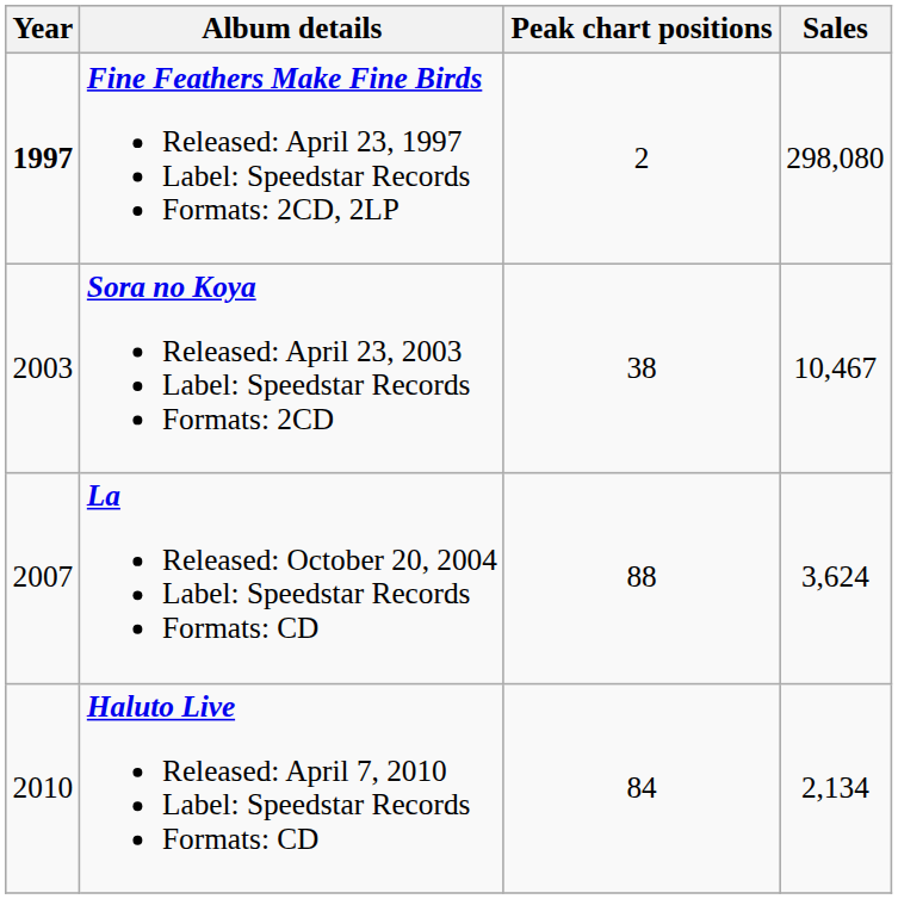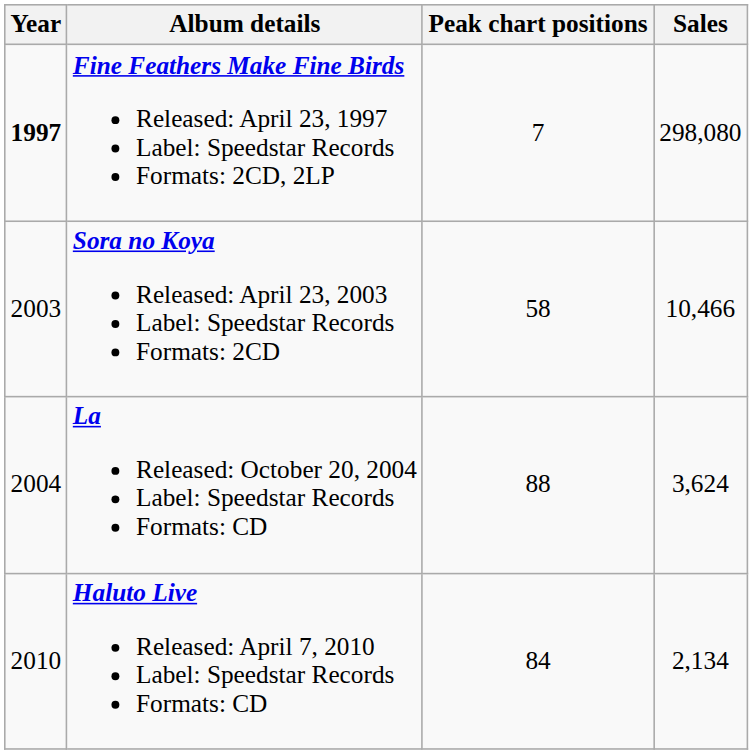row 2 | Peak chart positions: 2 -> 7
row 3 | Peak chart positions: 38 -> 58
row 3 | Sales: 10,467 -> 10,466
row 4 | Year: 2007 -> 2004
